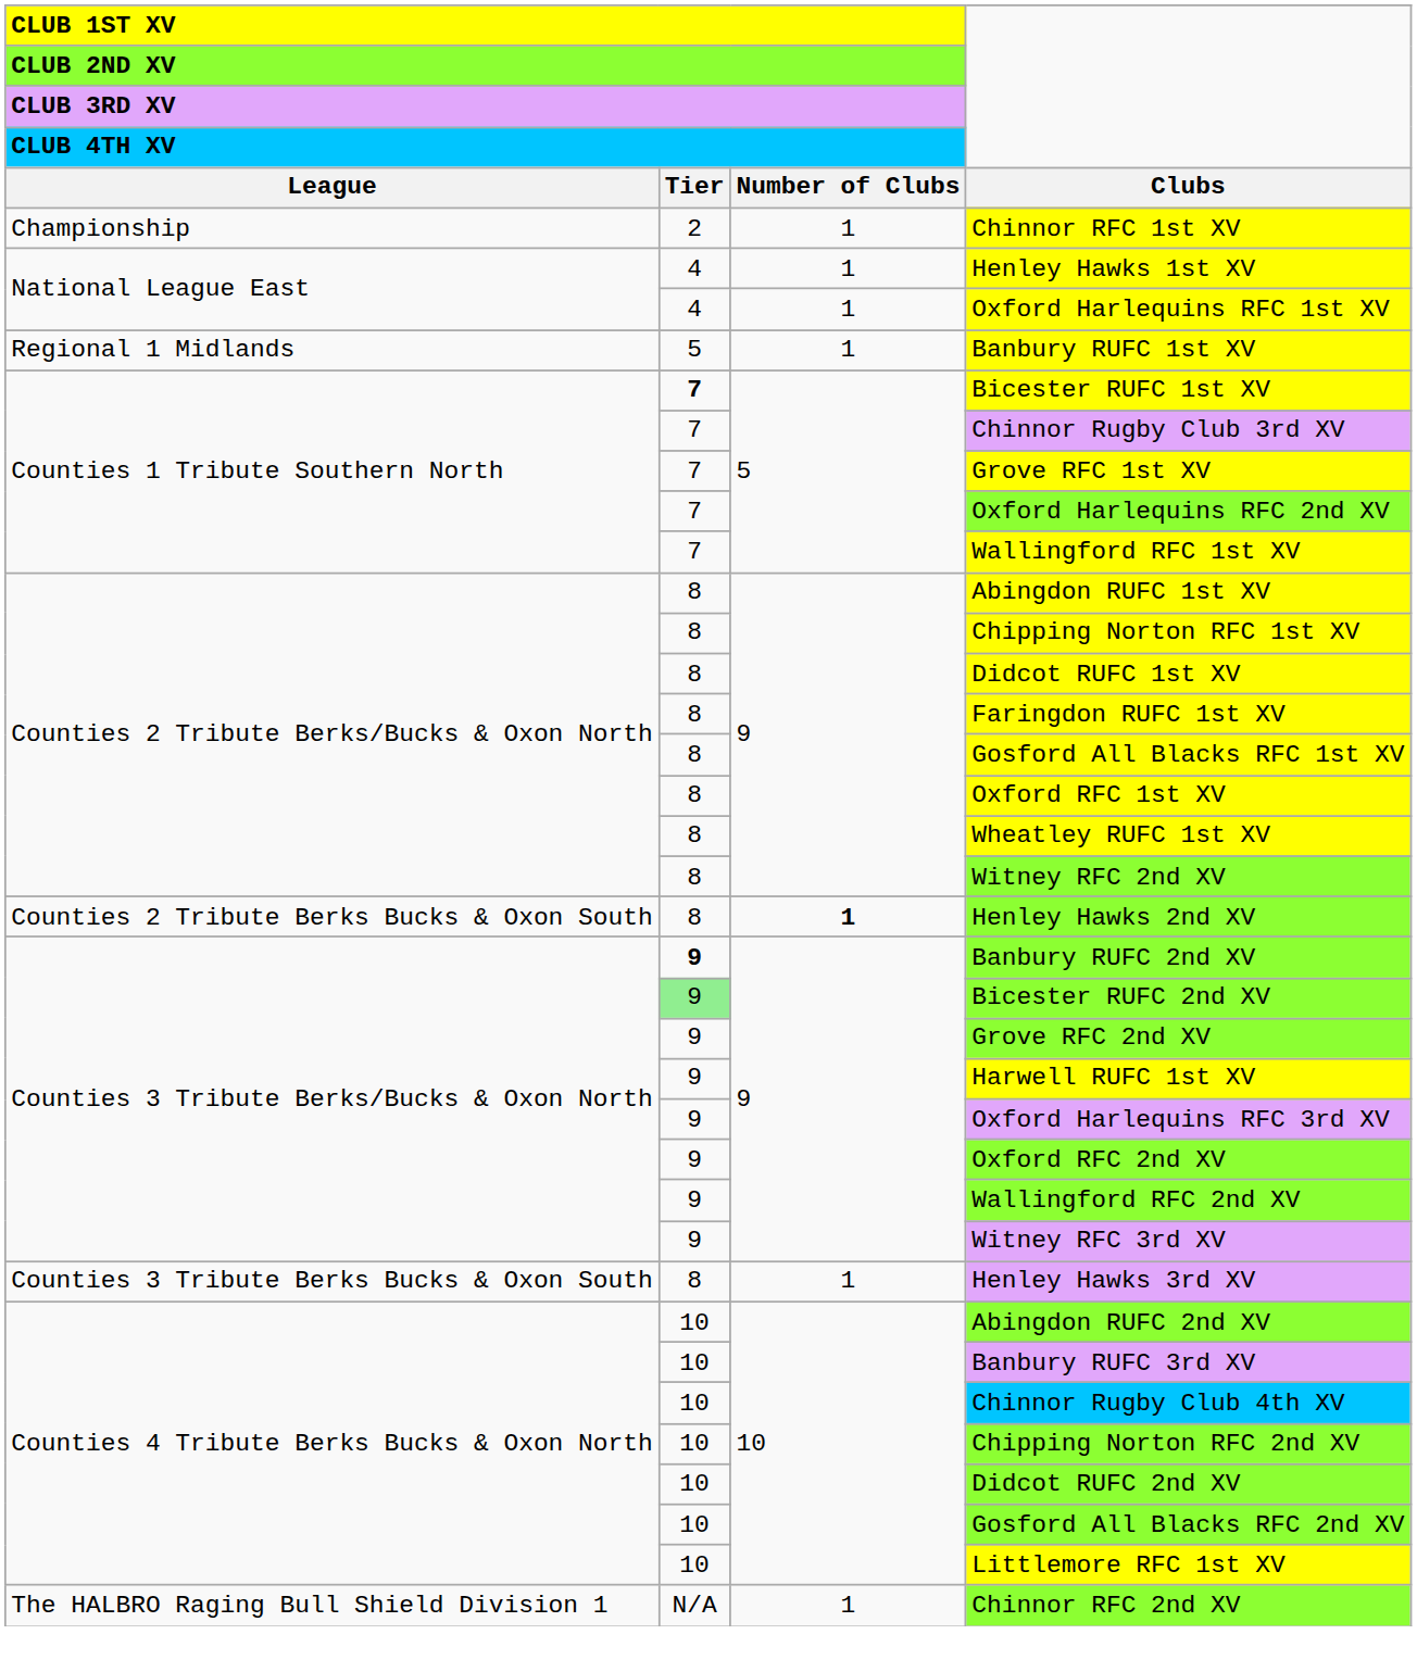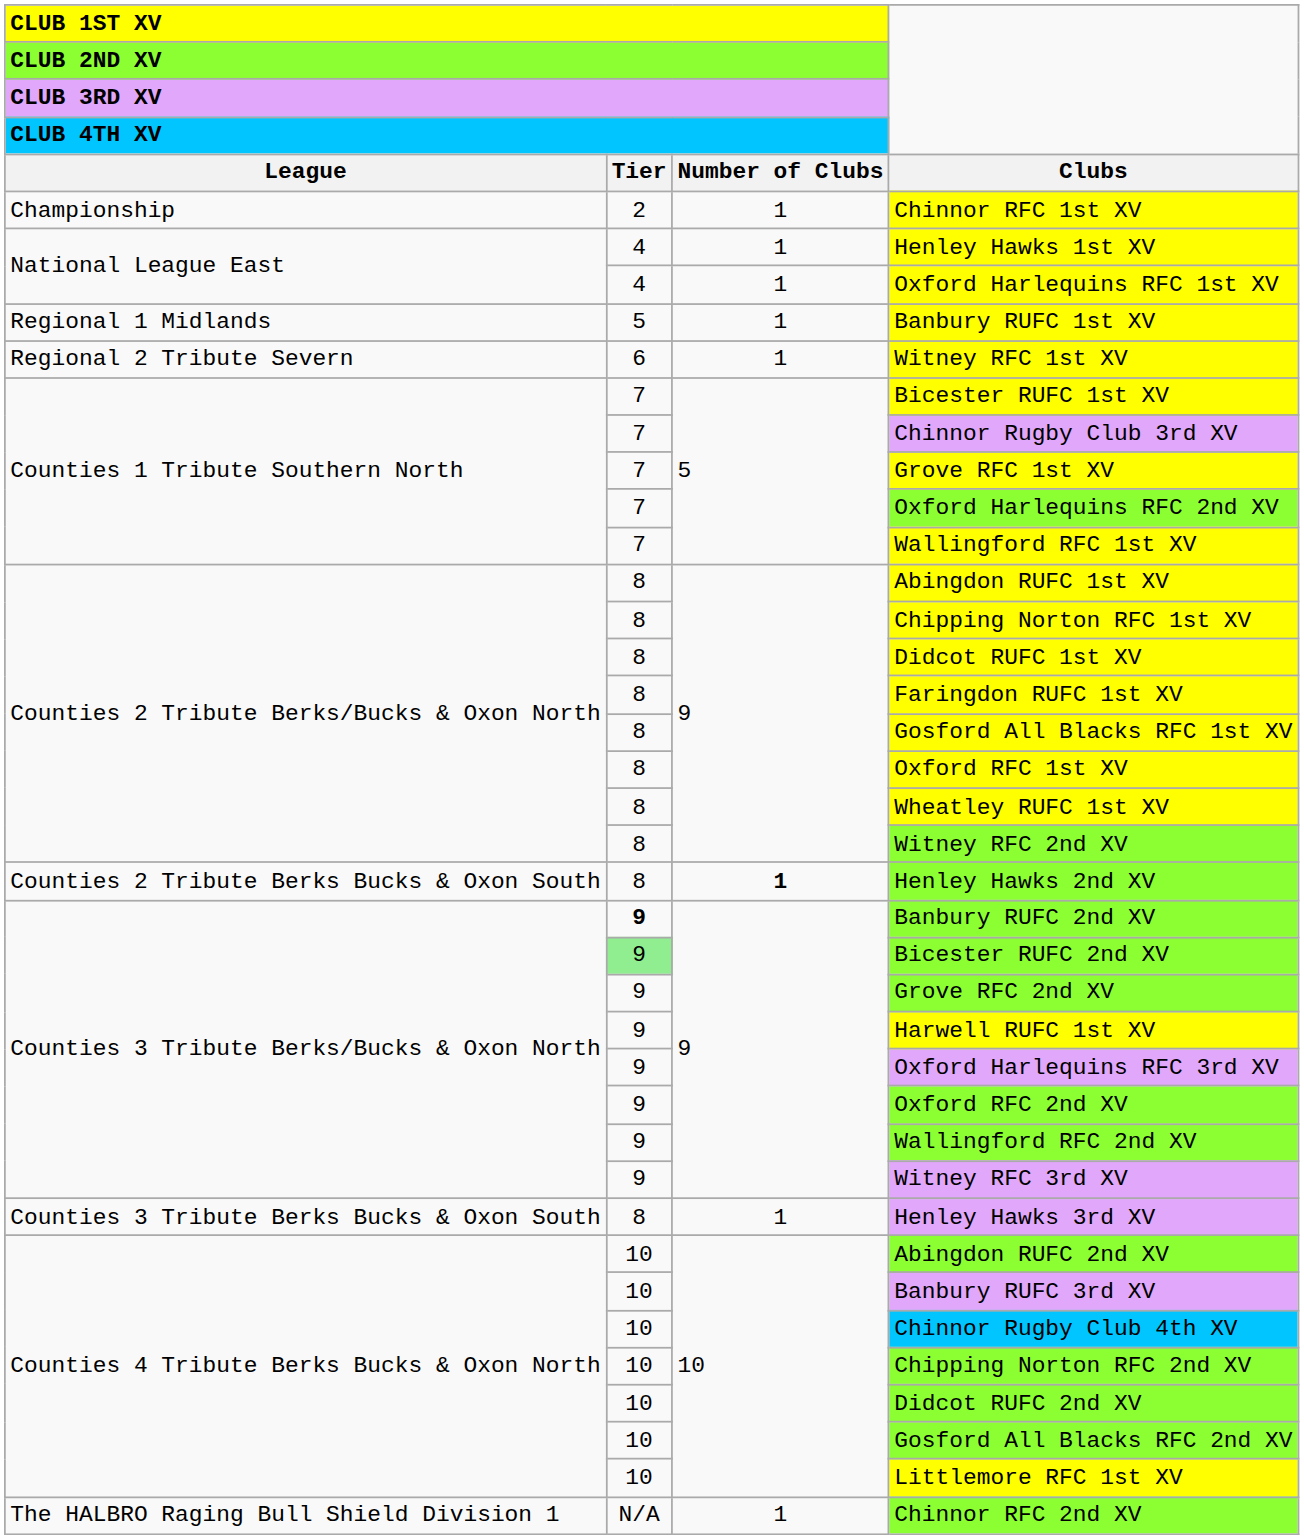+ row: Regional 2 Tribute Severn | 6 | 1 | Witney RFC 1st XV
Bicester RUFC 1st XV | column 2: bold -> normal
